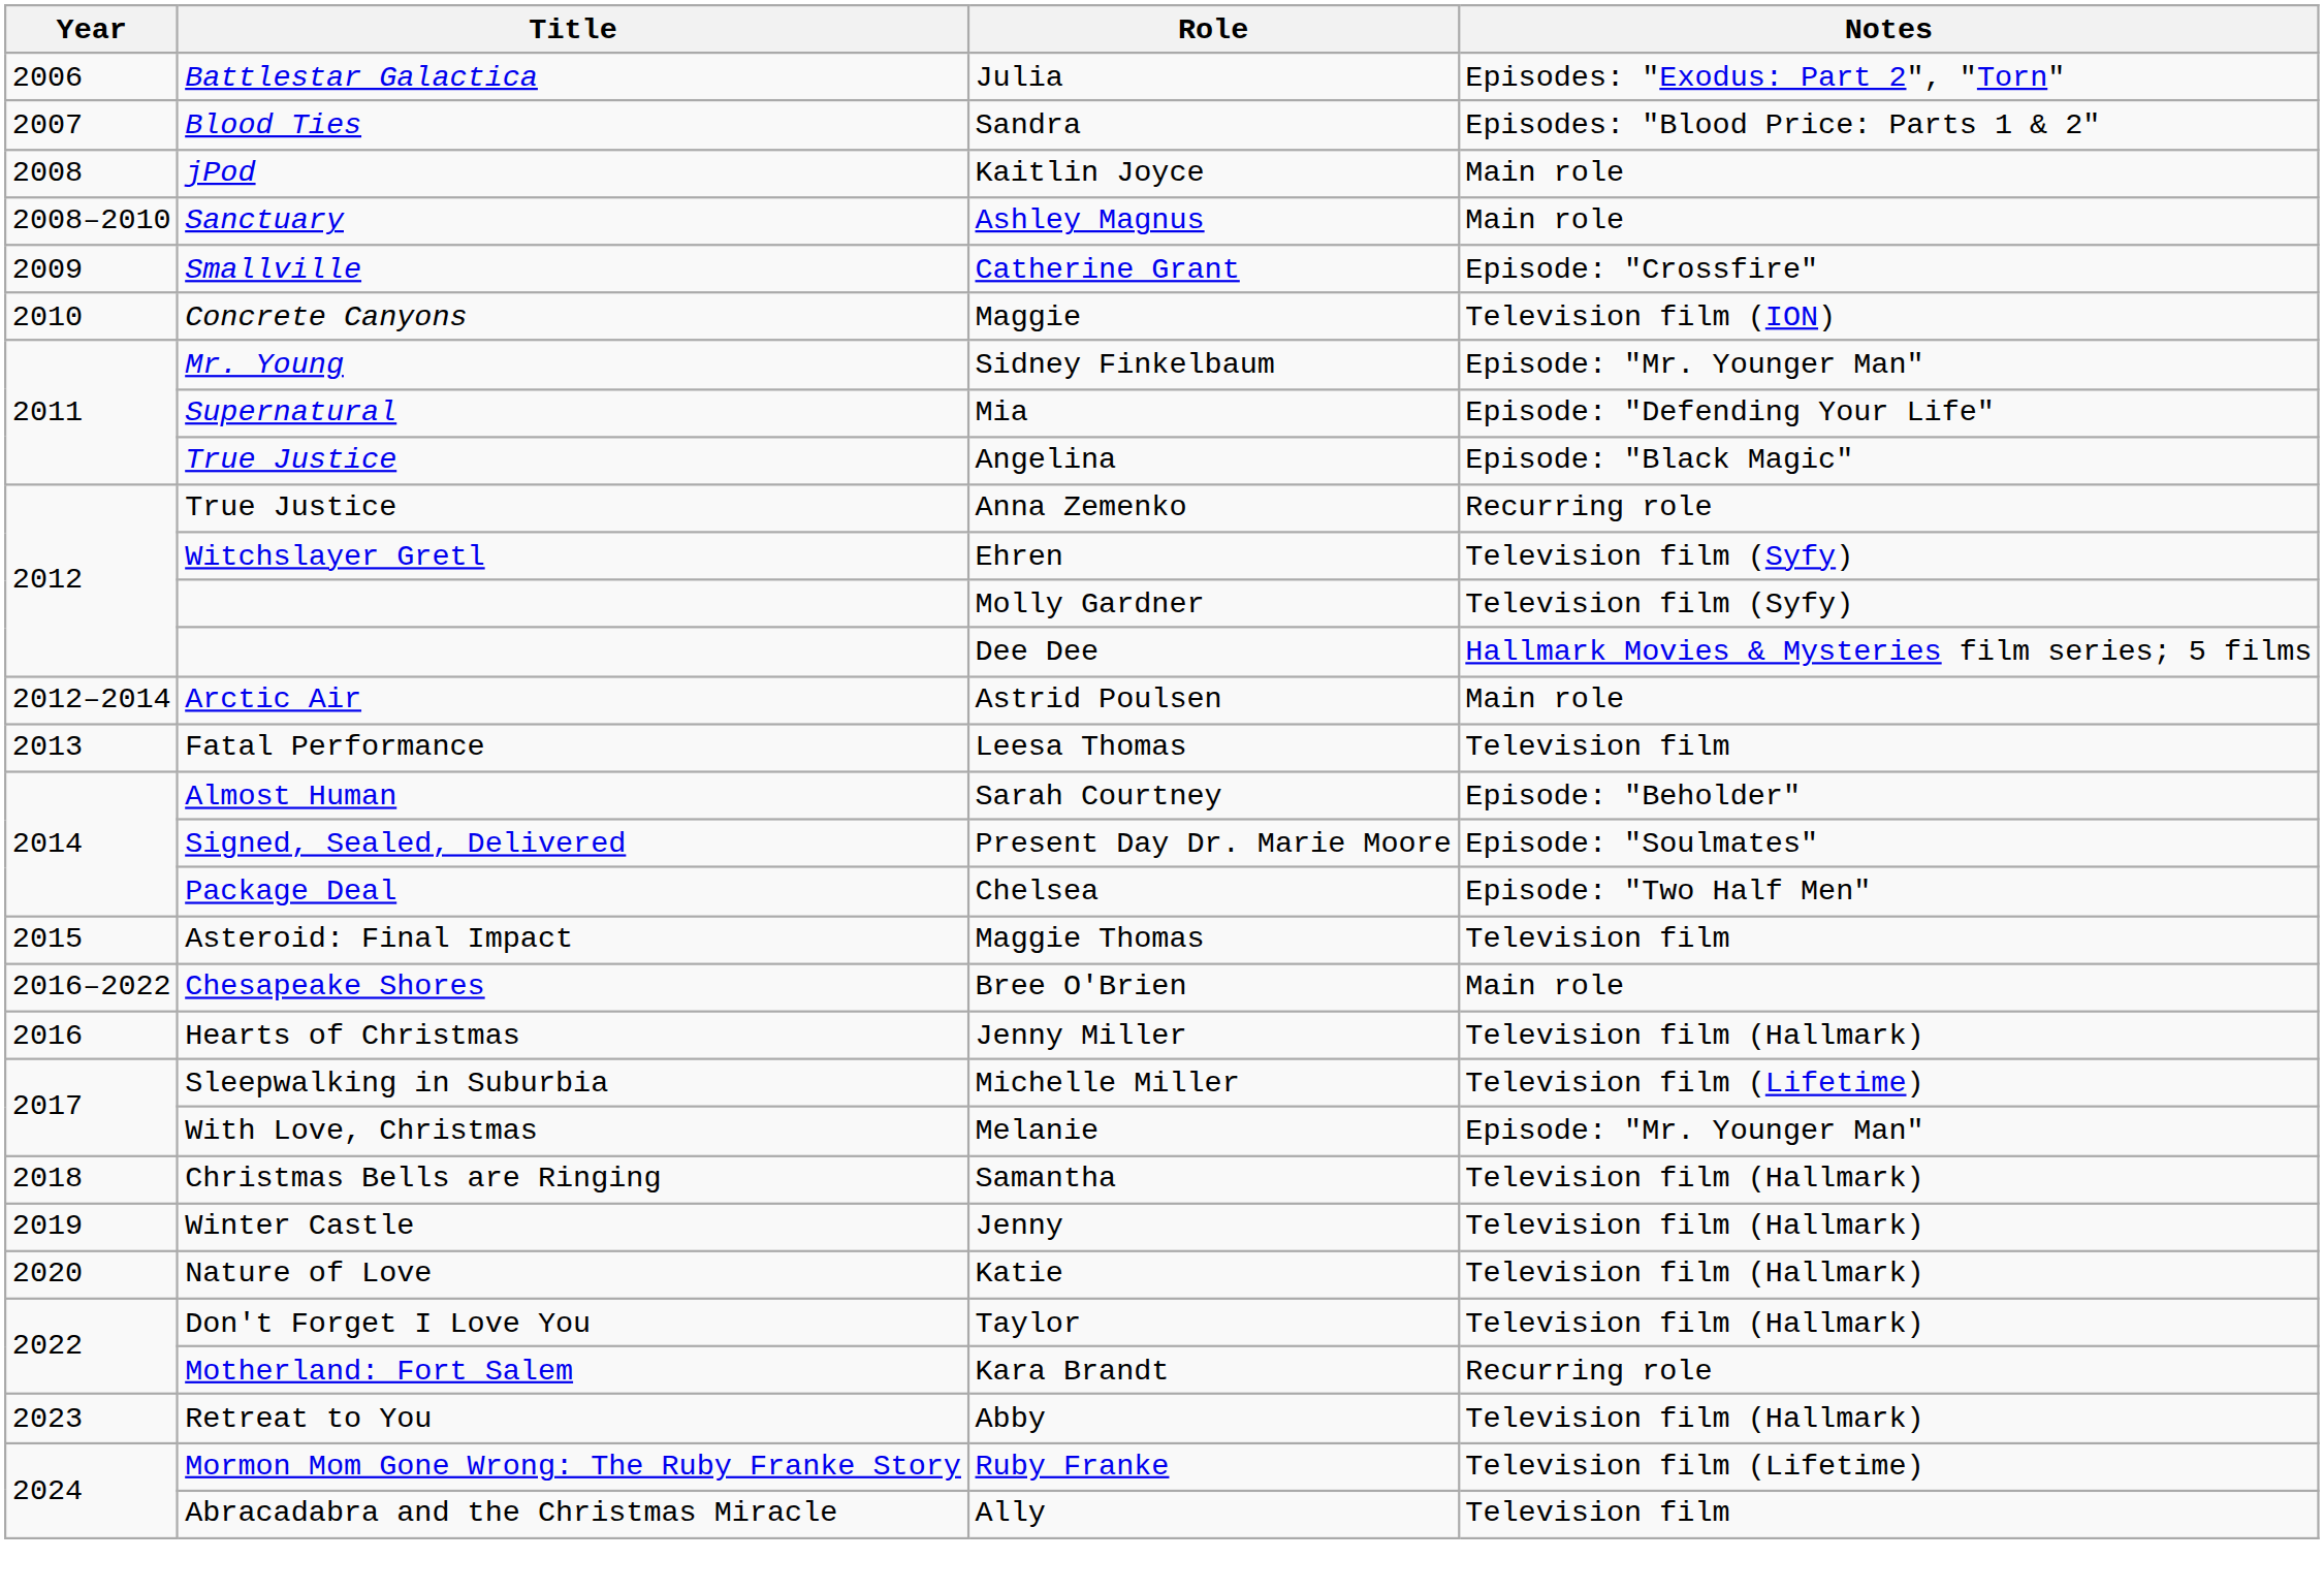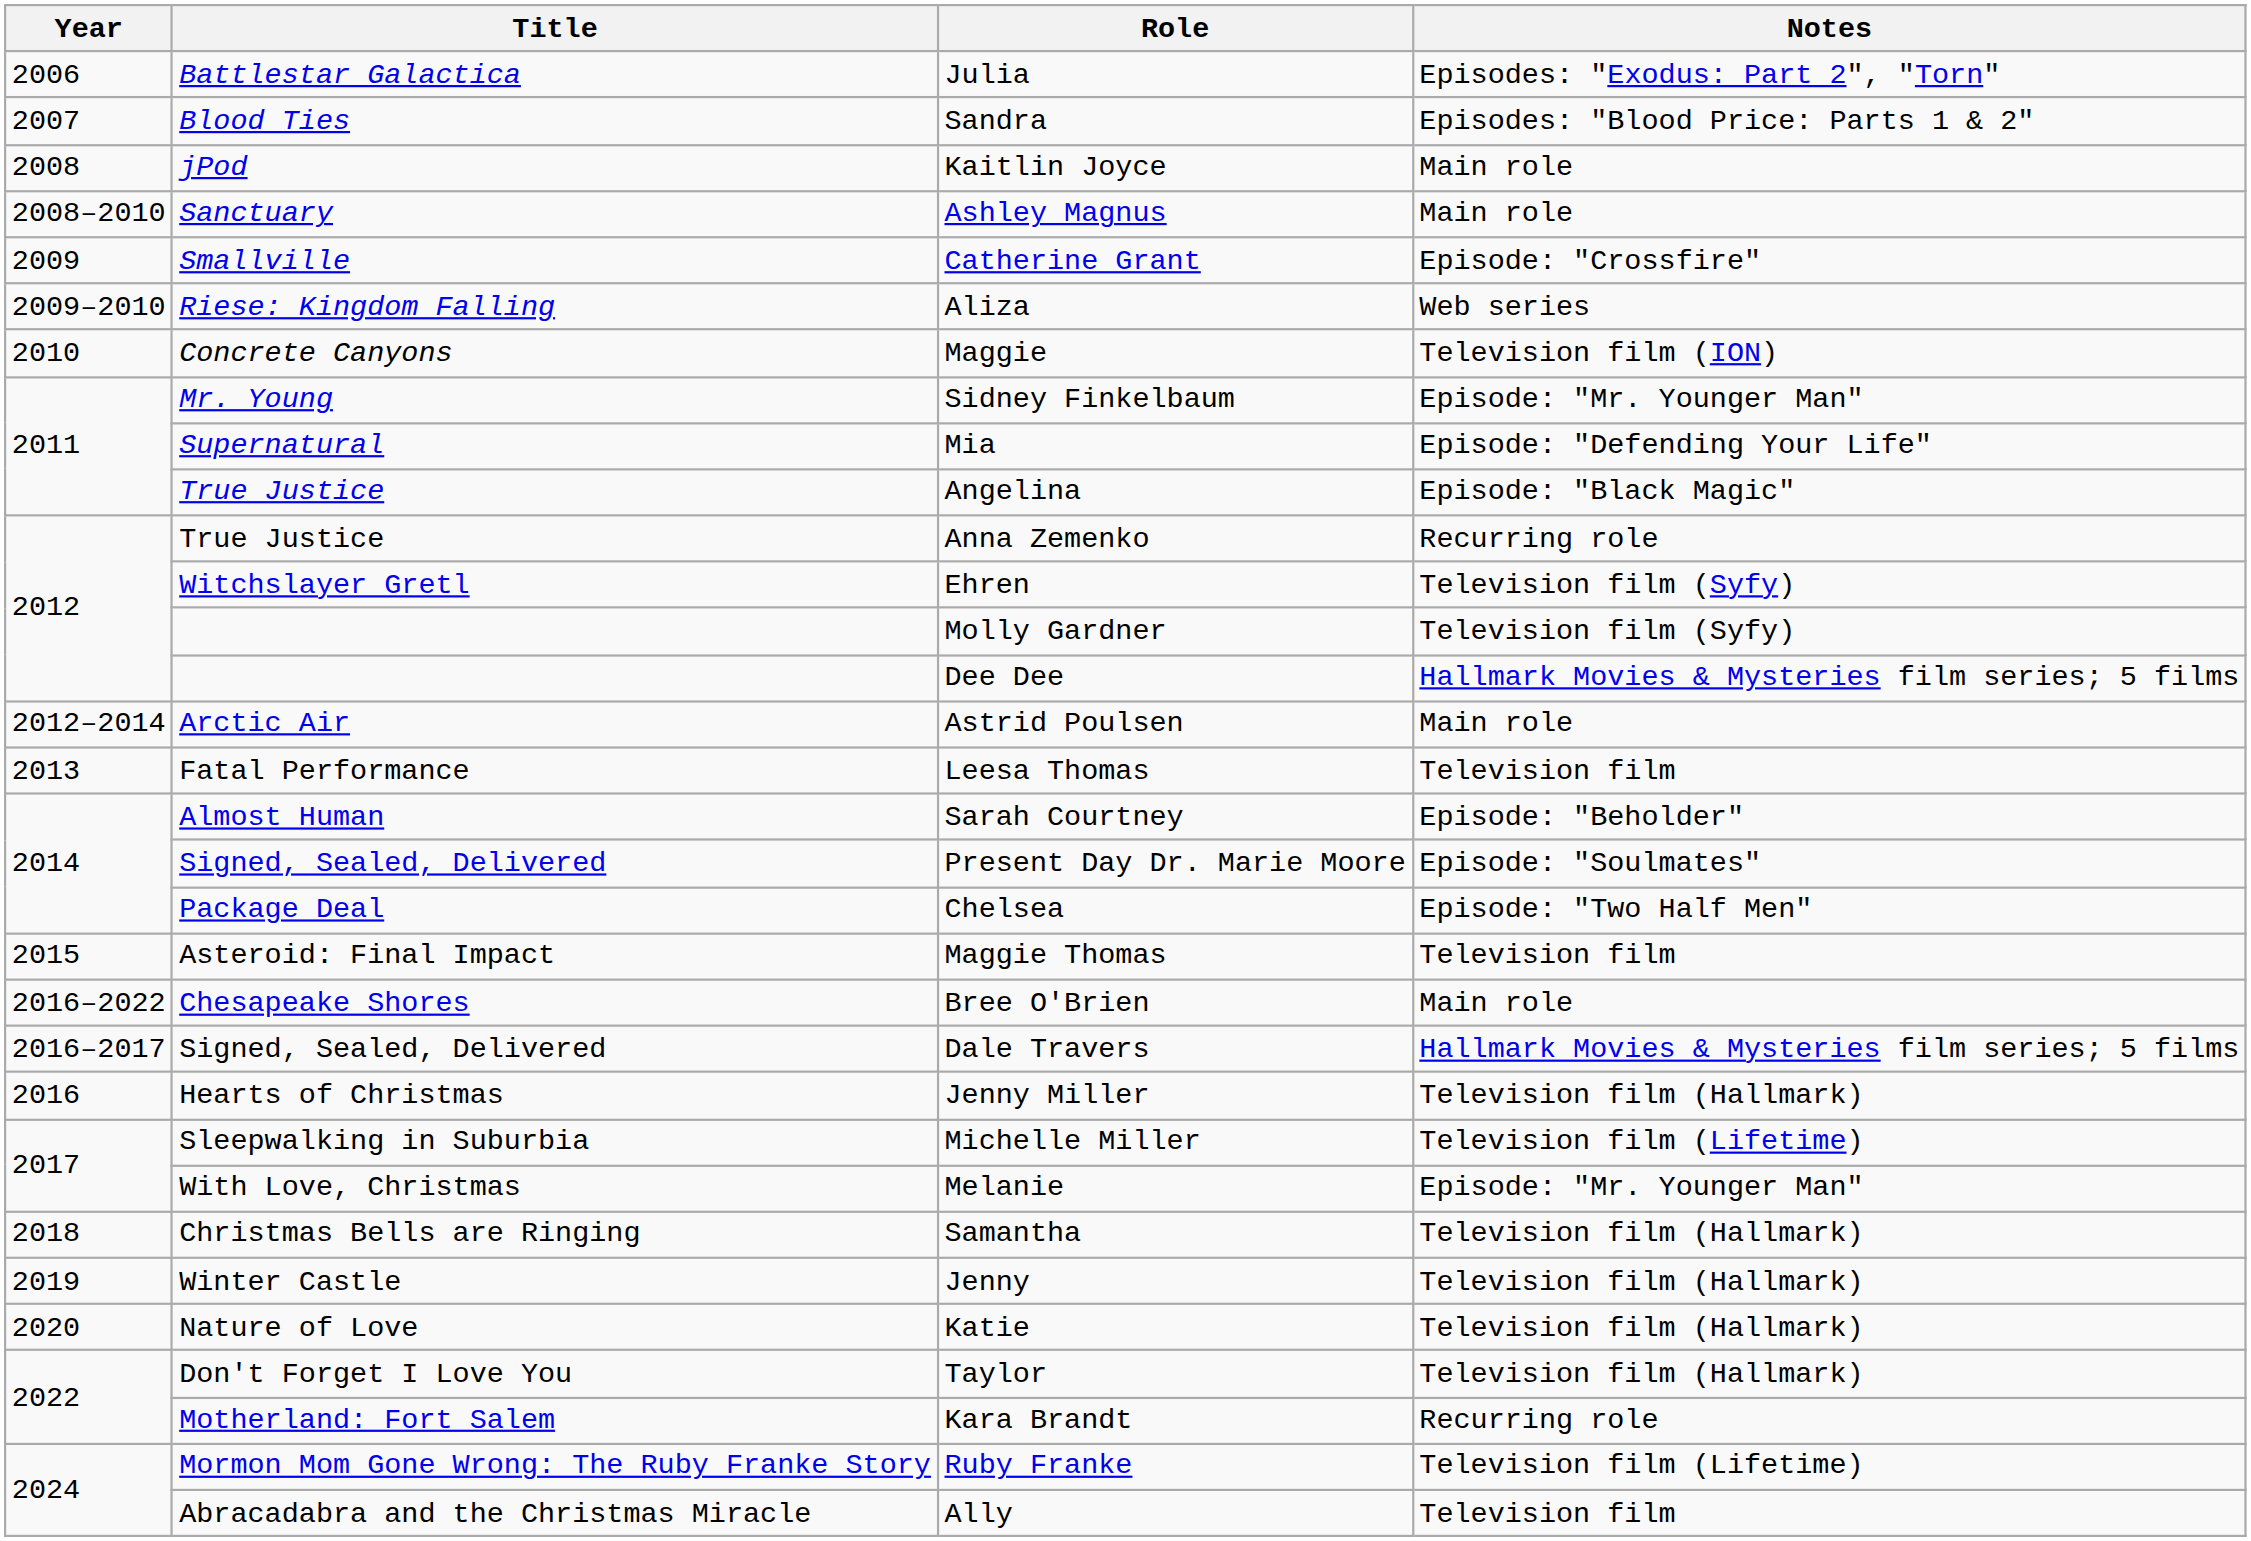+ row: 2009–2010 | Riese: Kingdom Falling | Aliza | Web series
+ row: 2016–2017 | Signed, Sealed, Delivered | Dale Travers | Hallmark Movies & Mysteries film series; 5 films
- row: 2023 | Retreat to You | Abby | Television film (Hallmark)
